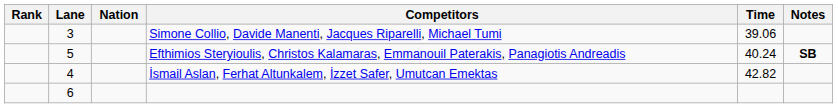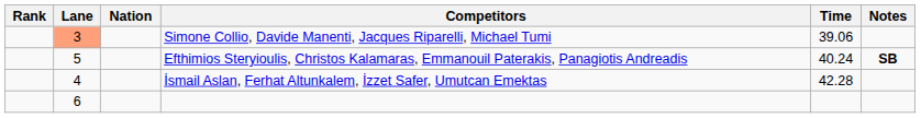row 2 | Lane: no background -> lightsalmon background
row 4 | Time: 42.82 -> 42.28
